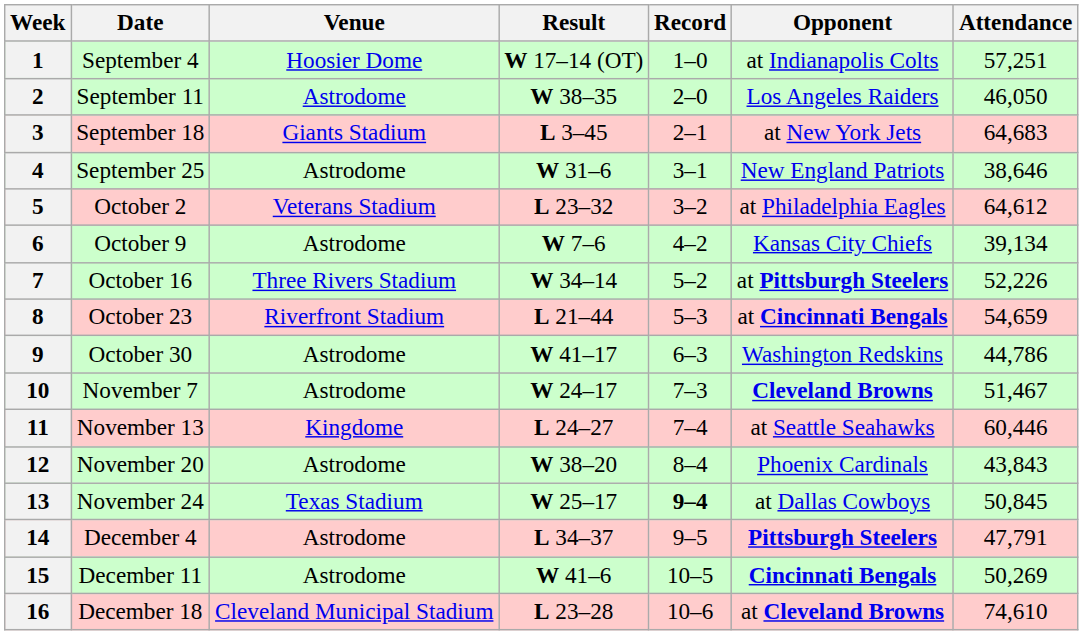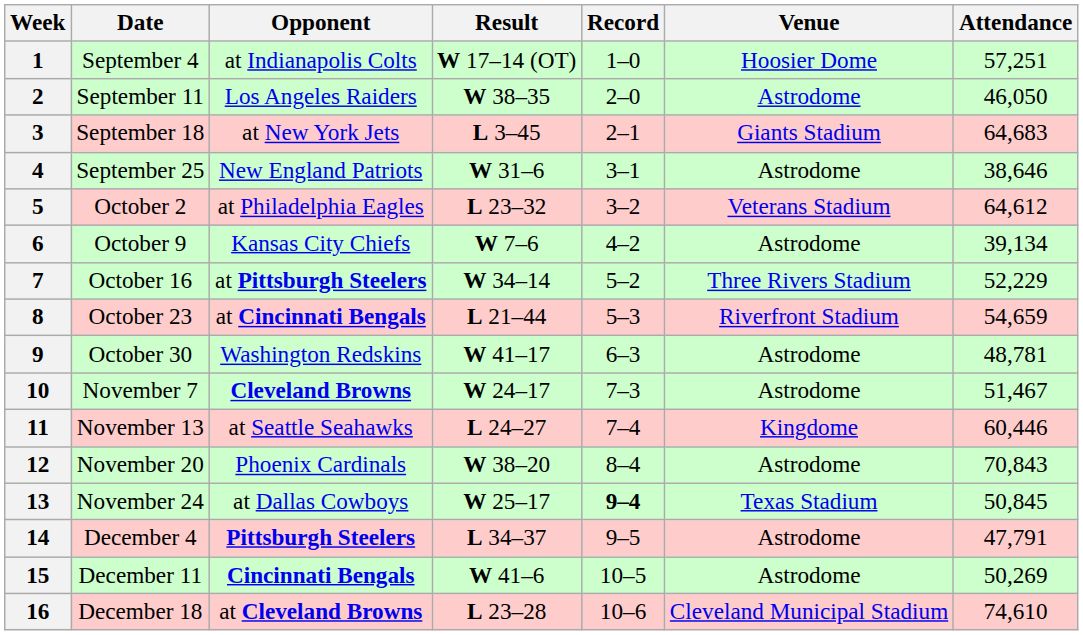columns swapped: Opponent <-> Venue
7 | Attendance: 52,226 -> 52,229
9 | Attendance: 44,786 -> 48,781
12 | Attendance: 43,843 -> 70,843
